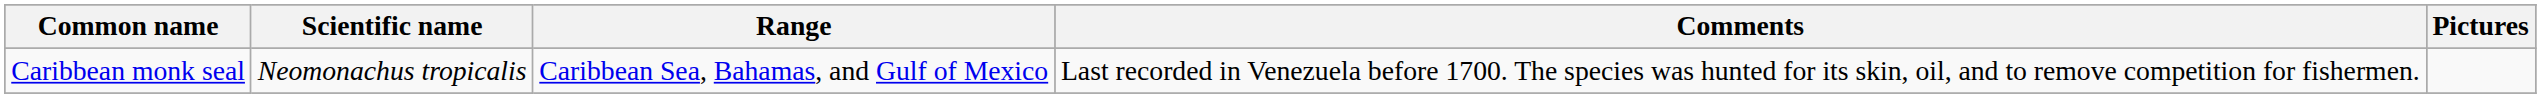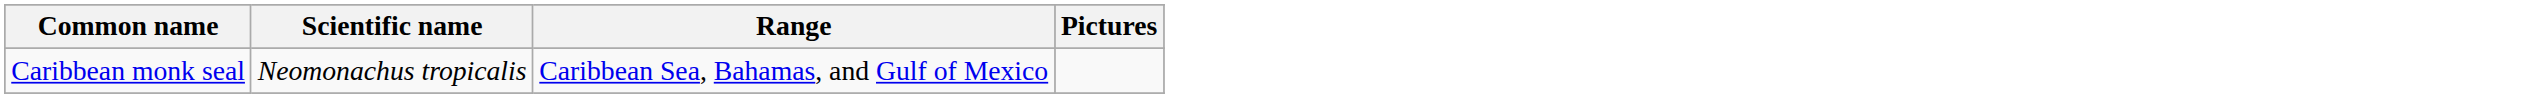- column: Comments | Last recorded in Venezuela before 1700. The species was hunted for its skin, oil, and to remove competition for fishermen.
